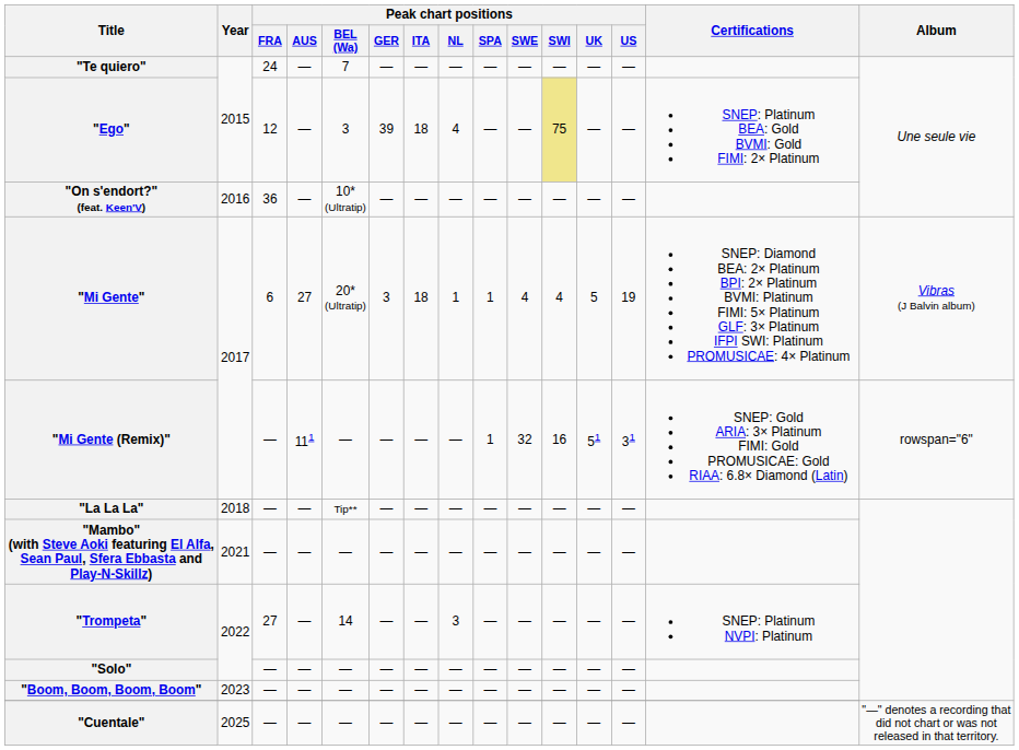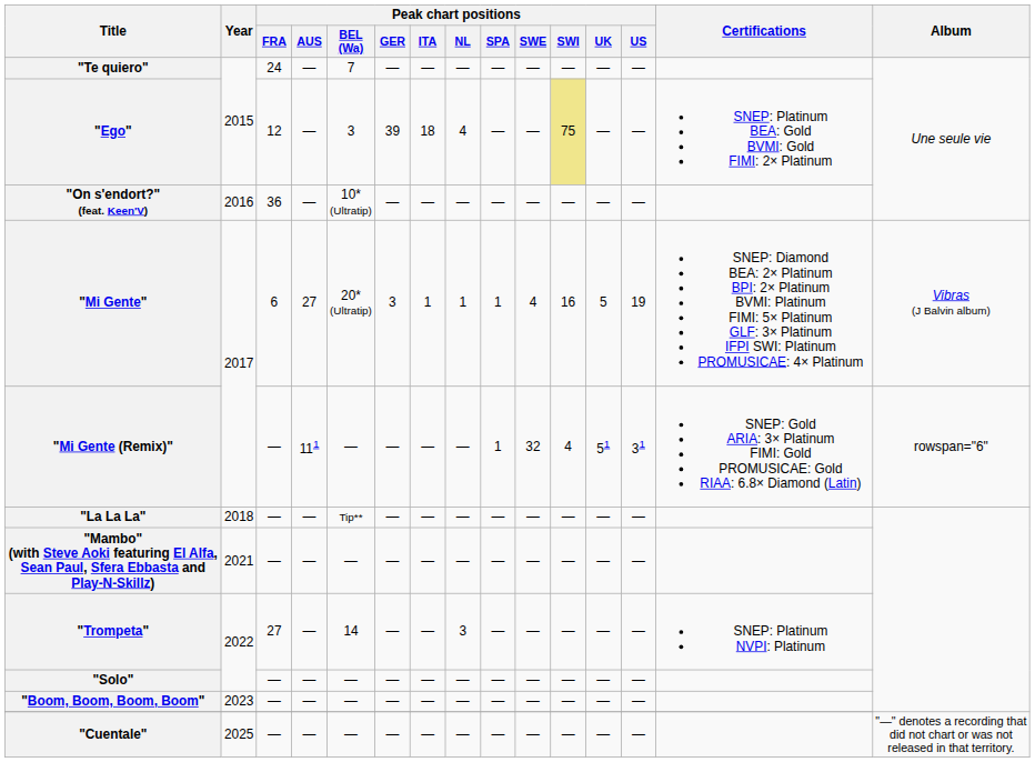"Mi Gente" | Peak chart positions / ITA: 18 -> 1
"Mi Gente" | Peak chart positions / SWI: 4 -> 16
"Mi Gente (Remix)" | Peak chart positions / SWI: 16 -> 4
